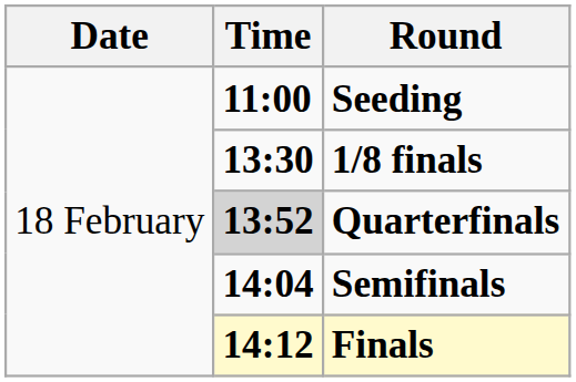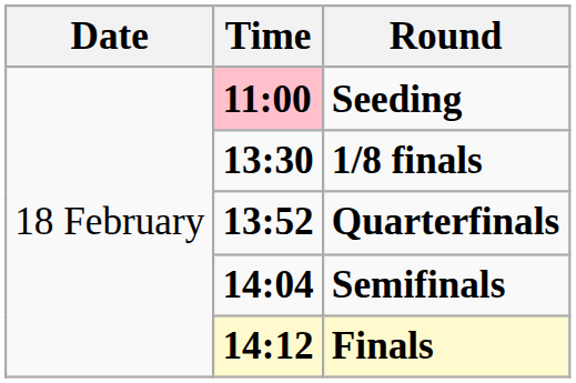Seeding | Time: no background -> pink background
Quarterfinals | Time: lightgrey background -> no background
